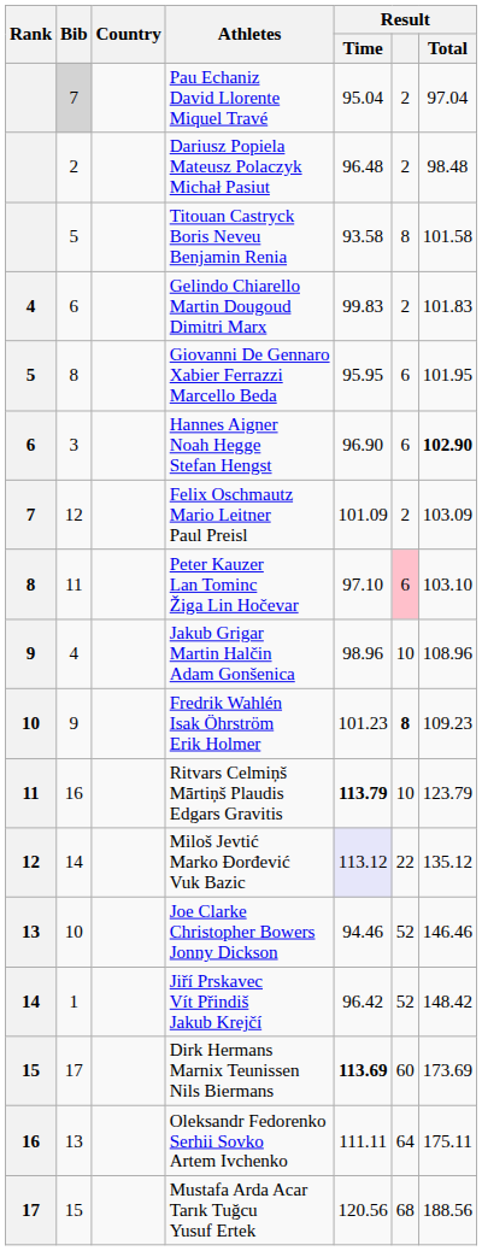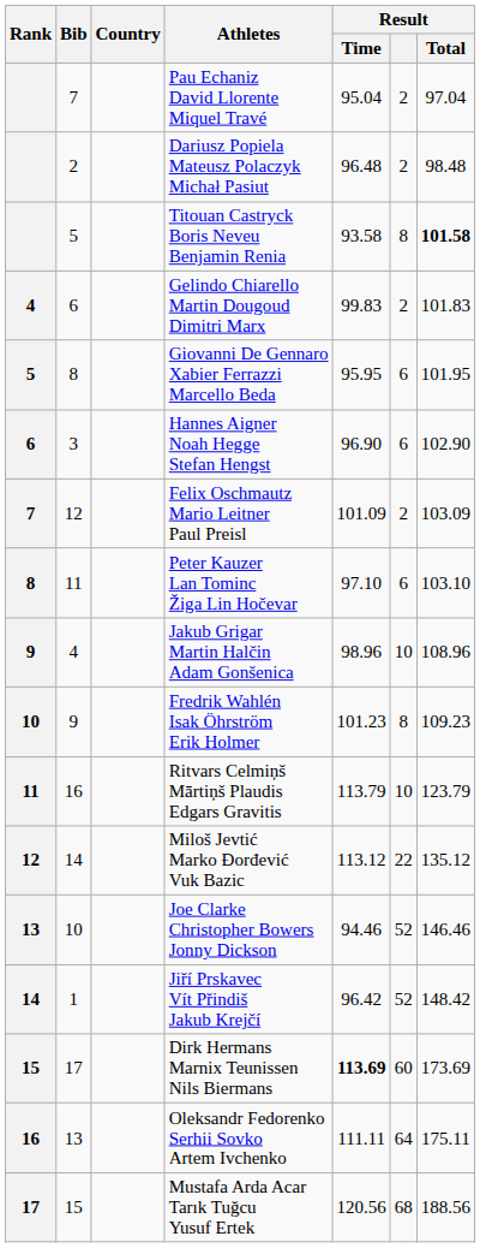Pau Echaniz David Llorente Miquel Travé | Bib: lightgrey background -> no background
Titouan Castryck Boris Neveu Benjamin Renia | Result / Total: normal -> bold
Hannes Aigner Noah Hegge Stefan Hengst | Result / Total: bold -> normal
Peter Kauzer Lan Tominc Žiga Lin Hočevar | Result: pink background -> no background
Fredrik Wahlén Isak Öhrström Erik Holmer | Result: bold -> normal
Ritvars Celmiņš Mārtiņš Plaudis Edgars Gravitis | Result / Time: bold -> normal
Miloš Jevtić Marko Đorđević Vuk Bazic | Result / Time: lavender background -> no background
